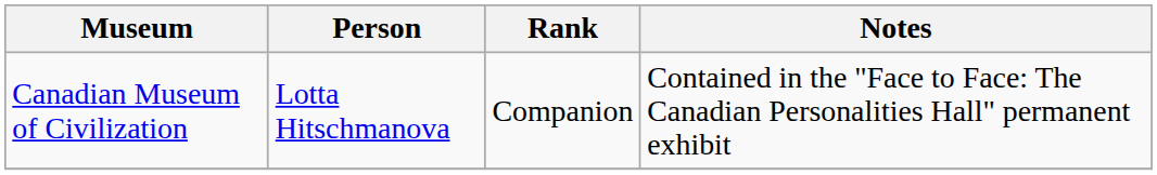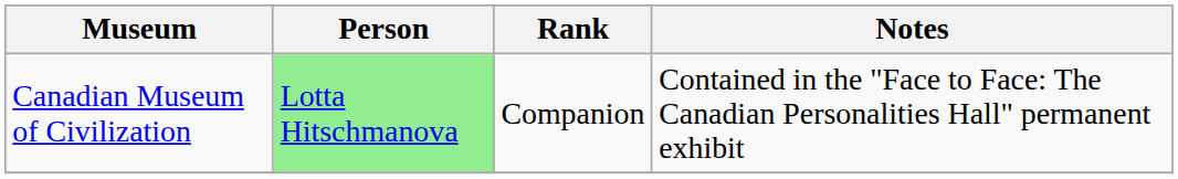Canadian Museum of Civilization | Person: no background -> lightgreen background
